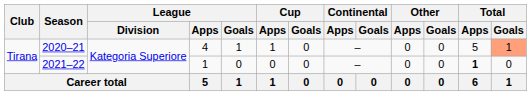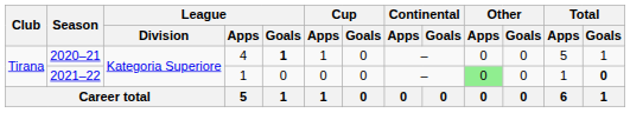2020–21 | League / Goals: normal -> bold
2020–21 | Total / Goals: lightsalmon background -> no background
2021–22 | Other / Apps: no background -> lightgreen background
2021–22 | Total / Apps: bold -> normal
2021–22 | Total / Goals: normal -> bold
